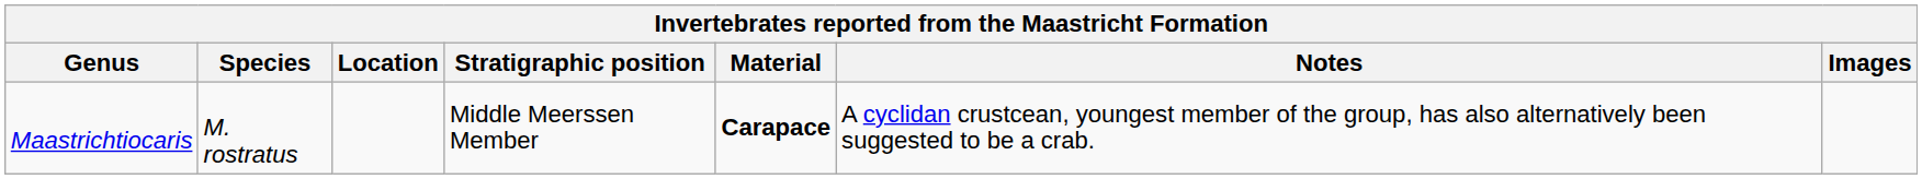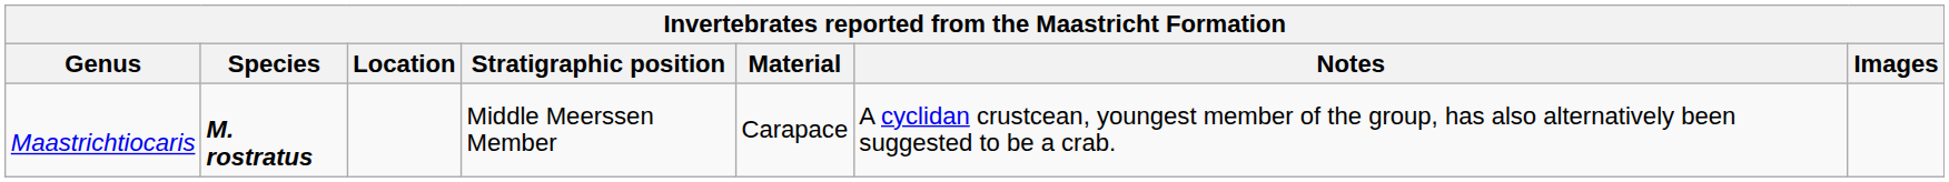Maastrichtiocaris | Species: normal -> bold
Maastrichtiocaris | Material: bold -> normal
